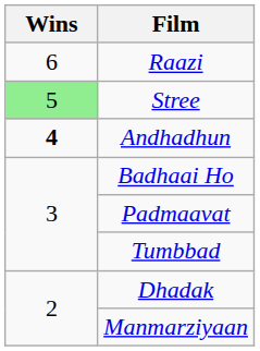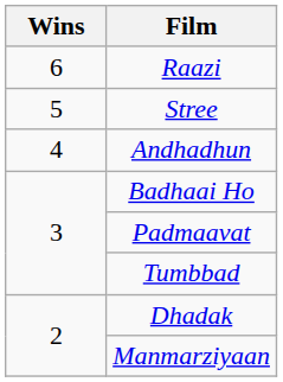Stree | Wins: lightgreen background -> no background
Andhadhun | Wins: bold -> normal
